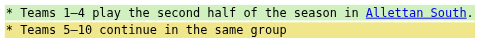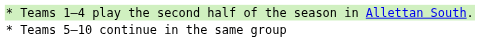row 2 | column 1: khaki background -> no background
